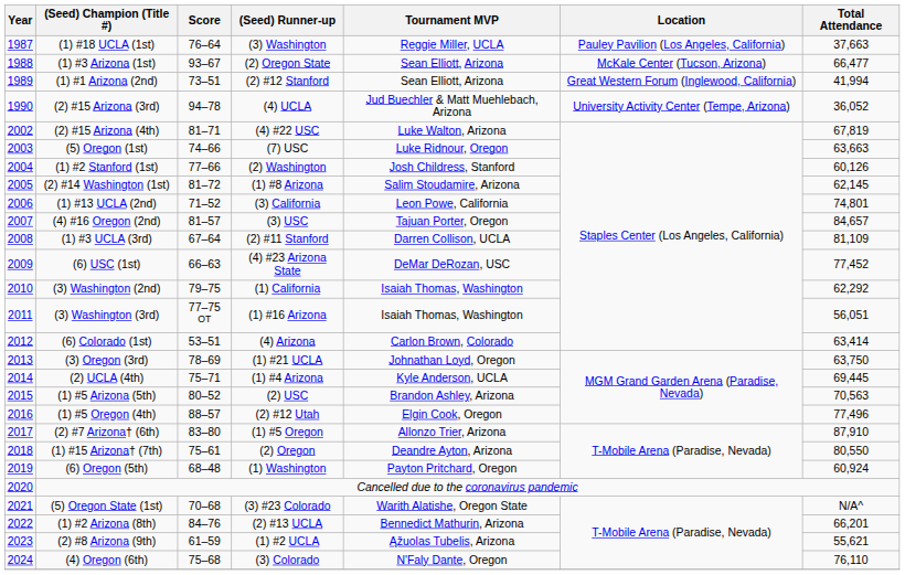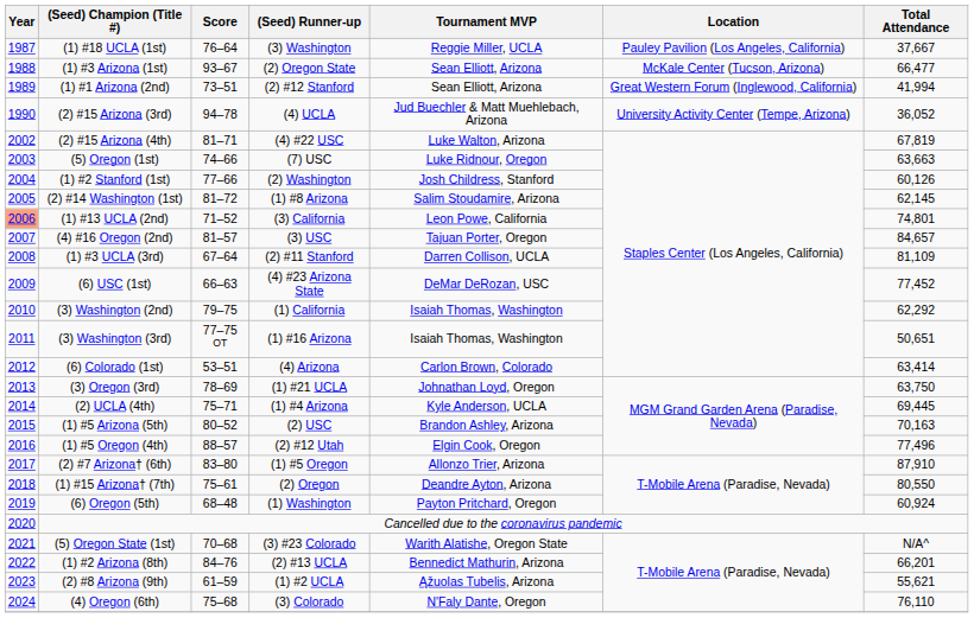(1) #18 UCLA (1st) | Total Attendance: 37,663 -> 37,667
(1) #13 UCLA (2nd) | Year: no background -> lightsalmon background
(3) Washington (3rd) | Total Attendance: 56,051 -> 50,651
(1) #5 Arizona (5th) | Total Attendance: 70,563 -> 70,163
